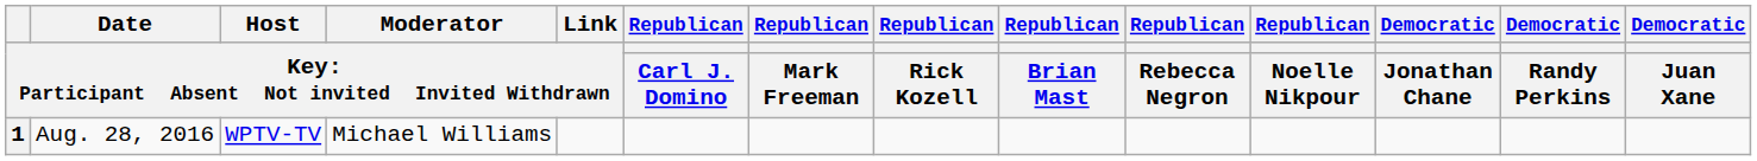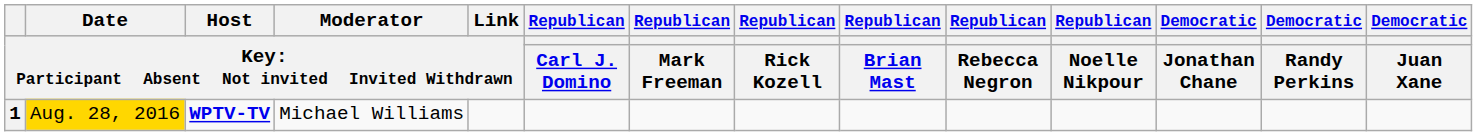1 | column 2: no background -> gold background
1 | column 3: normal -> bold
